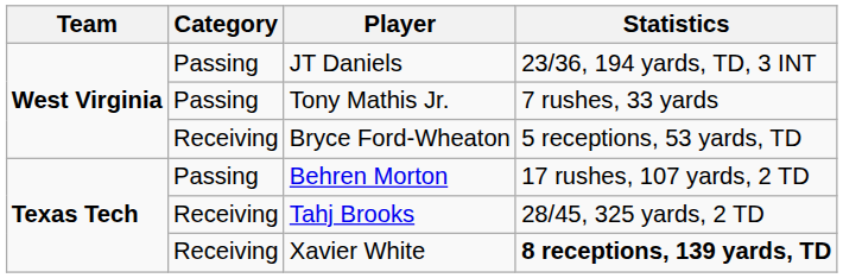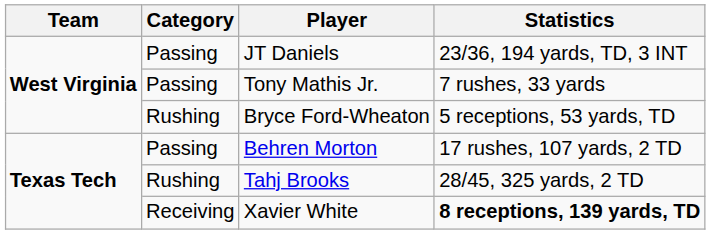Bryce Ford-Wheaton | Category: Receiving -> Rushing
Tahj Brooks | Category: Receiving -> Rushing
